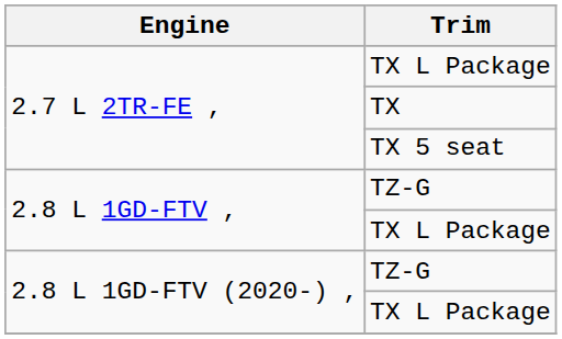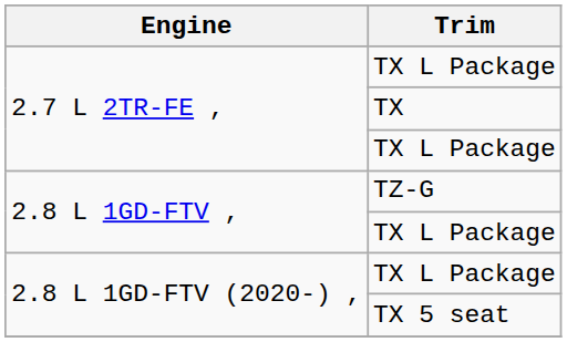row 4 | Trim: TX 5 seat -> TX L Package
row 7 | Trim: TZ-G -> TX L Package
row 8 | Trim: TX L Package -> TX 5 seat
